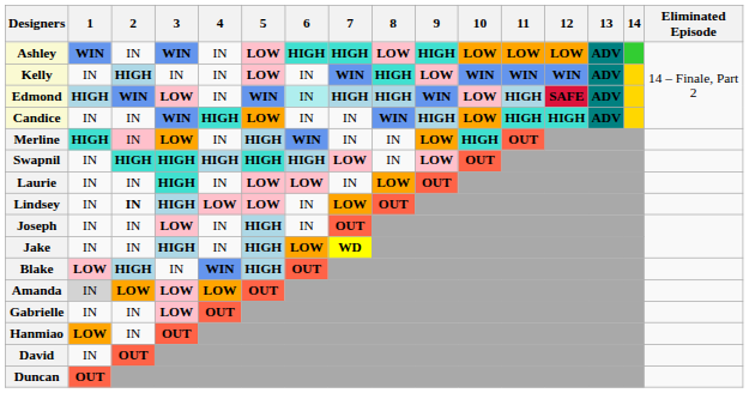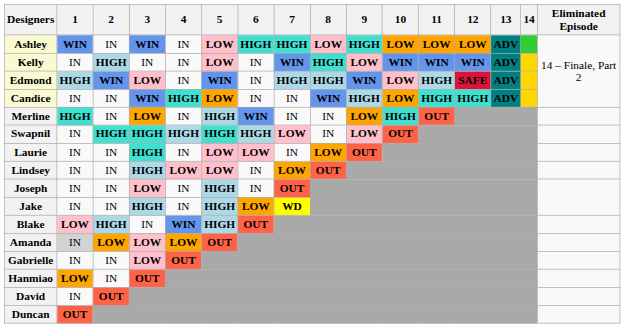Edmond | 6: paleturquoise background -> no background
Merline | 2: pink background -> no background
Lindsey | 2: bold -> normal
